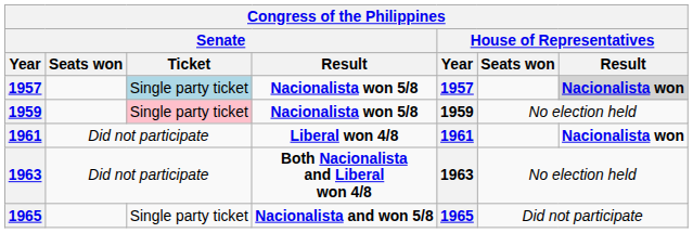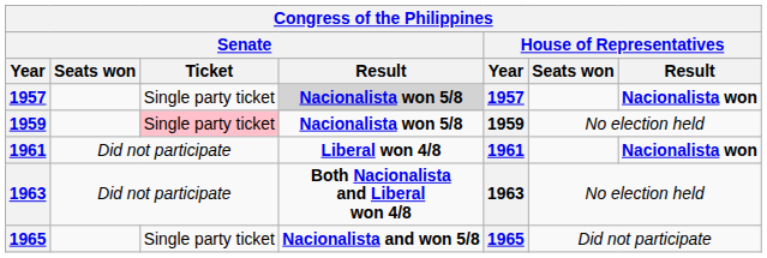row 4 | Senate / Ticket: lightblue background -> no background
row 4 | Senate / Result: no background -> lightgrey background
row 4 | House of Representatives / Result: lightgrey background -> no background
